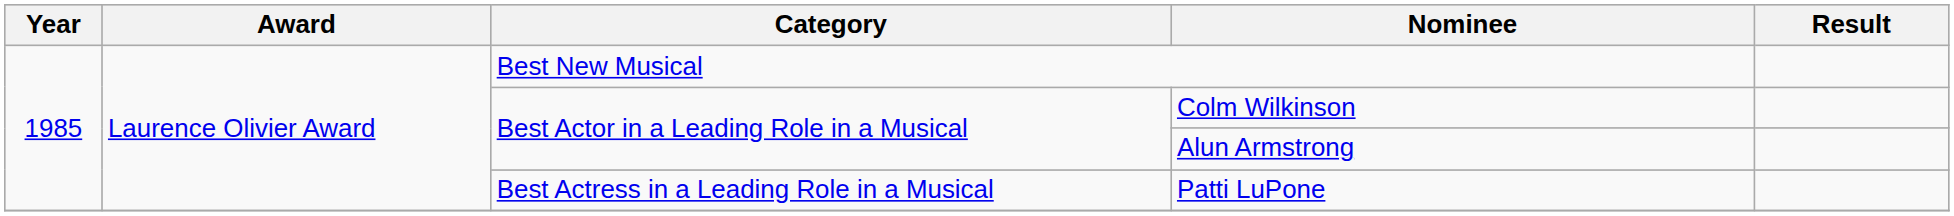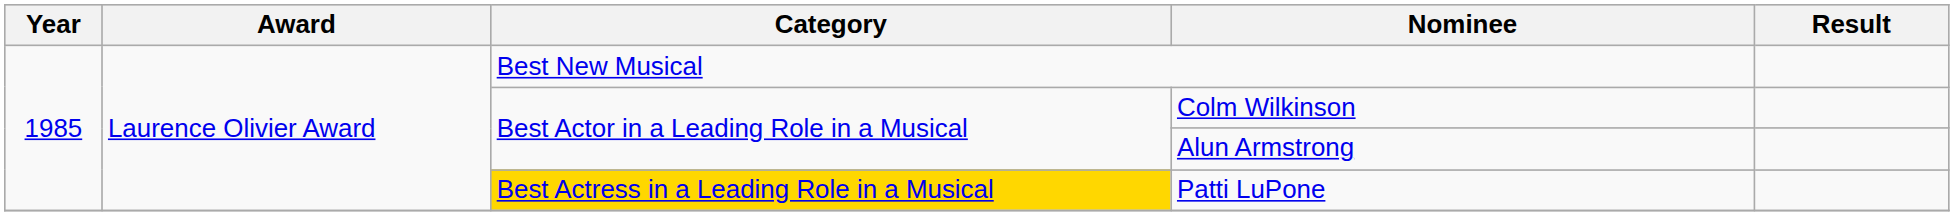Patti LuPone | Category: no background -> gold background
